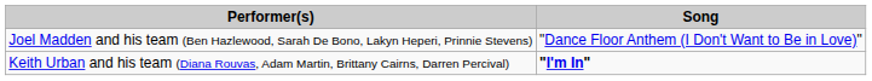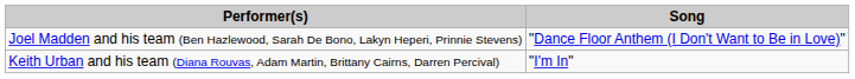row 3 | Song: bold -> normal
